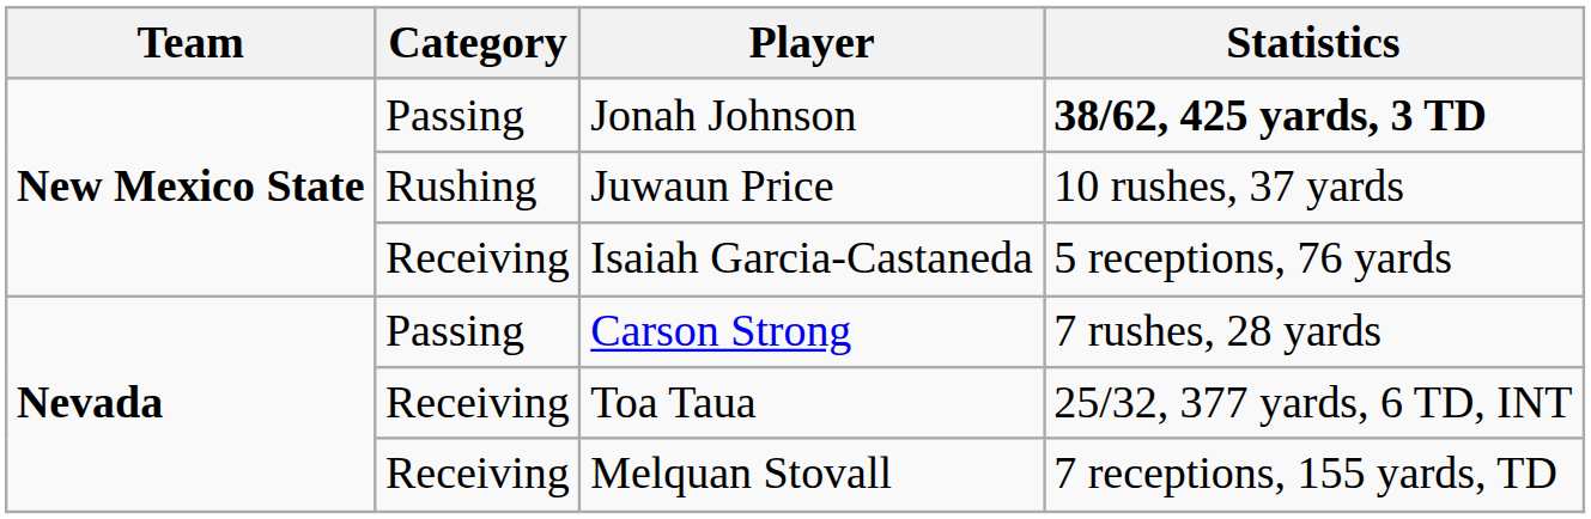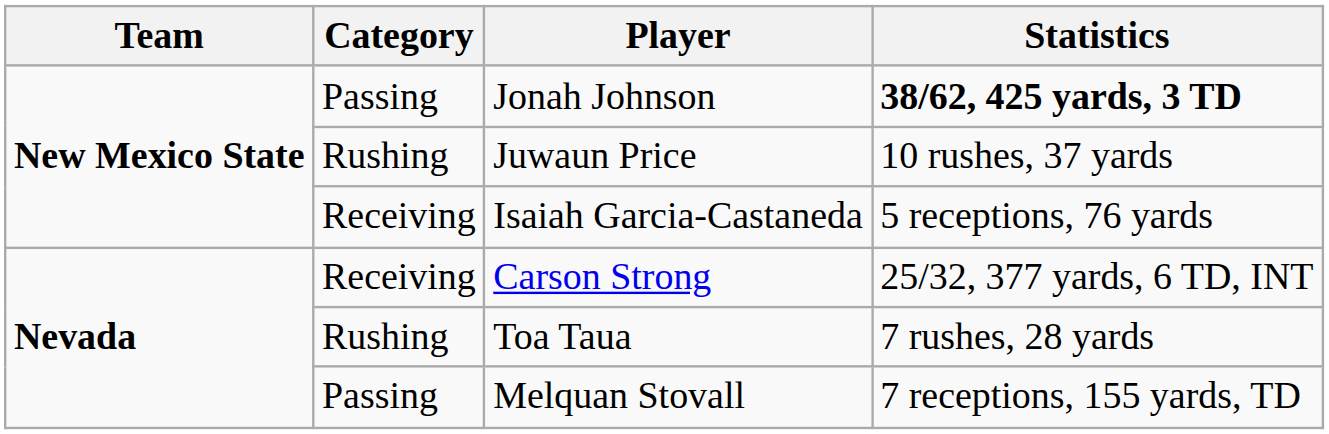Carson Strong | Category: Passing -> Receiving
Carson Strong | Statistics: 7 rushes, 28 yards -> 25/32, 377 yards, 6 TD, INT
Toa Taua | Category: Receiving -> Rushing
Toa Taua | Statistics: 25/32, 377 yards, 6 TD, INT -> 7 rushes, 28 yards
Melquan Stovall | Category: Receiving -> Passing
